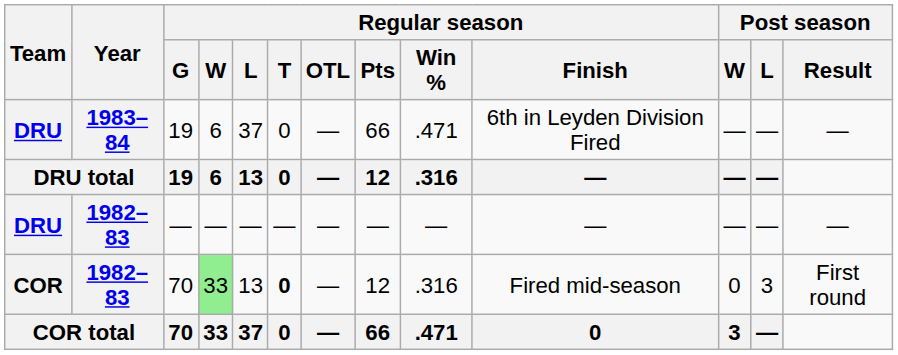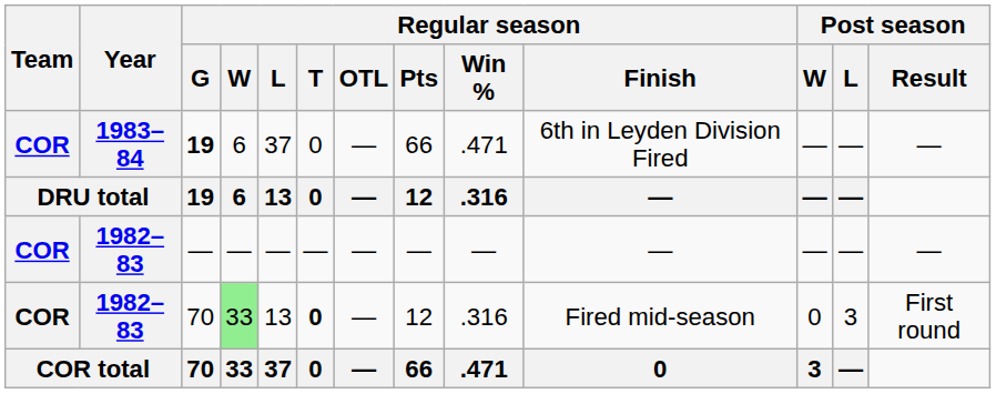row 3 | Team: DRU -> COR
row 3 | Regular season / G: normal -> bold
row 5 | Team: DRU -> COR
